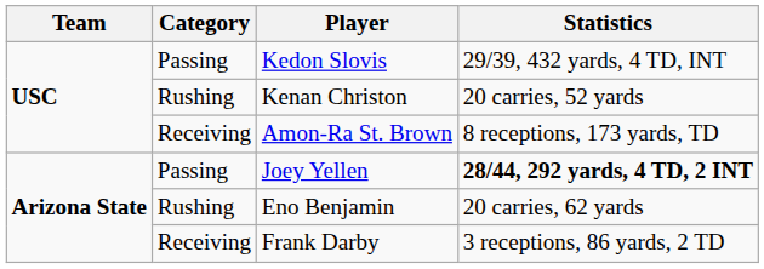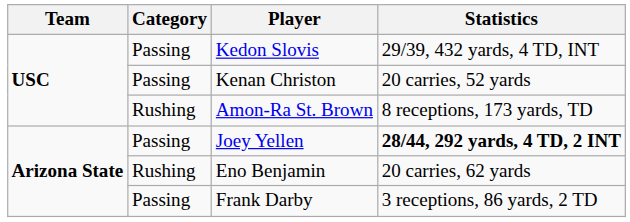Kenan Christon | Category: Rushing -> Passing
Amon-Ra St. Brown | Category: Receiving -> Rushing
Frank Darby | Category: Receiving -> Passing
